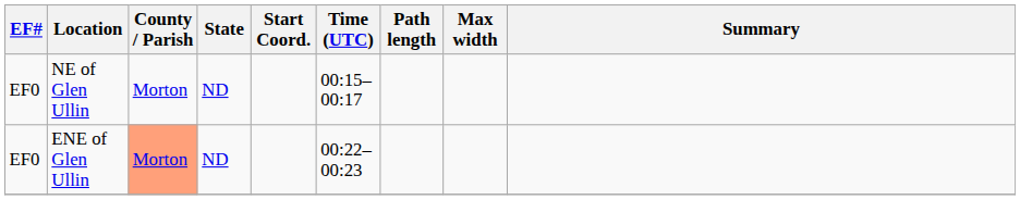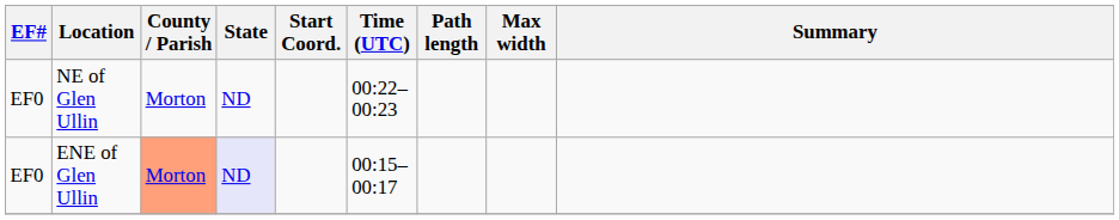NE of Glen Ullin | Time (UTC): 00:15–00:17 -> 00:22–00:23
ENE of Glen Ullin | State: no background -> lavender background
ENE of Glen Ullin | Time (UTC): 00:22–00:23 -> 00:15–00:17
